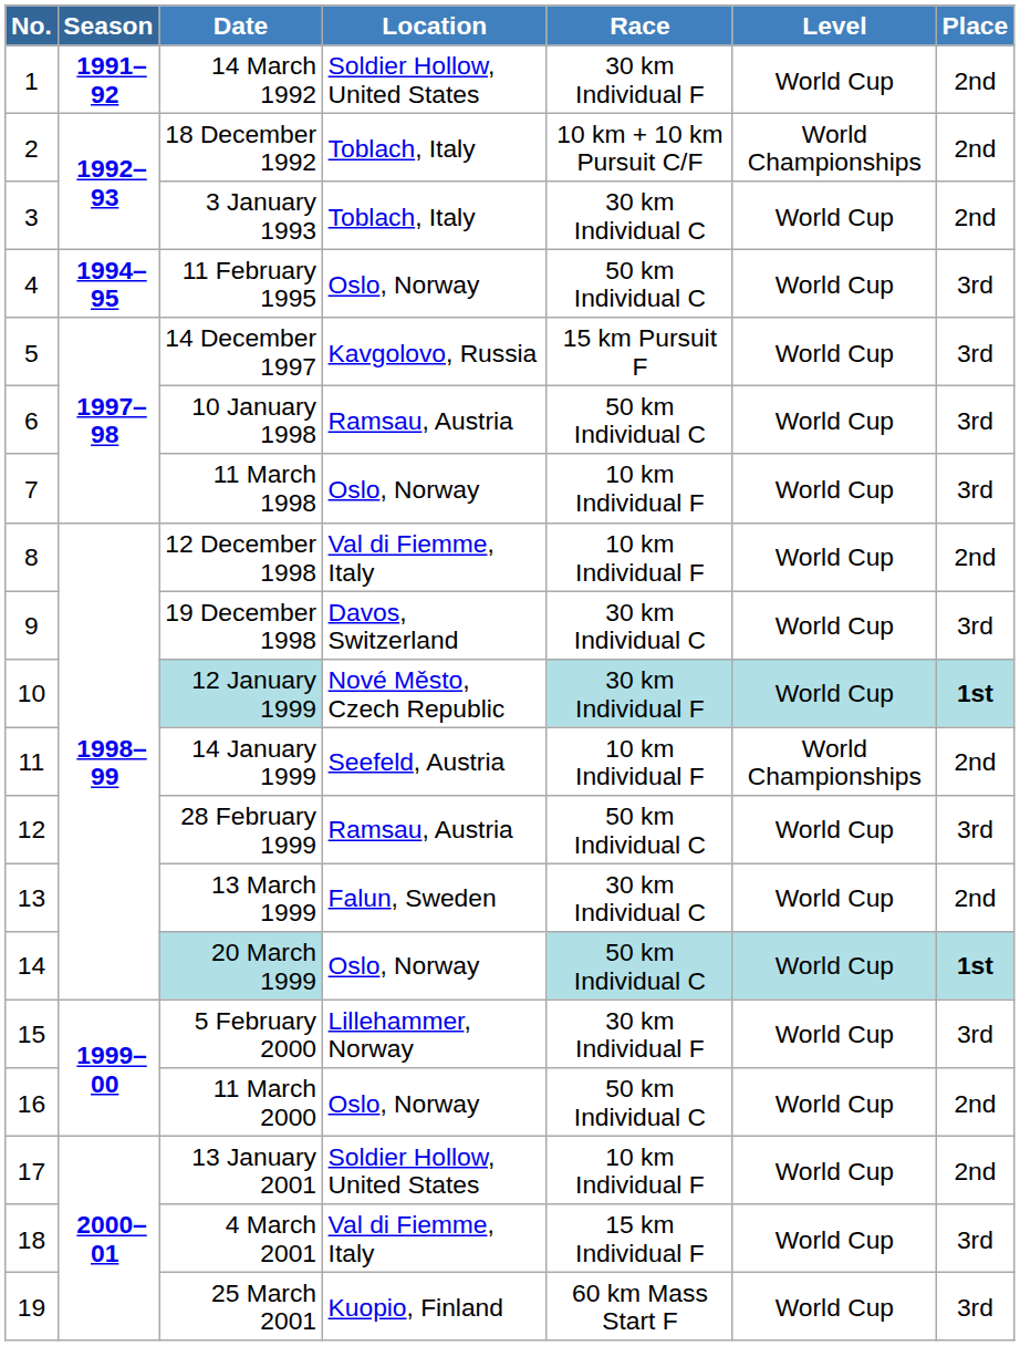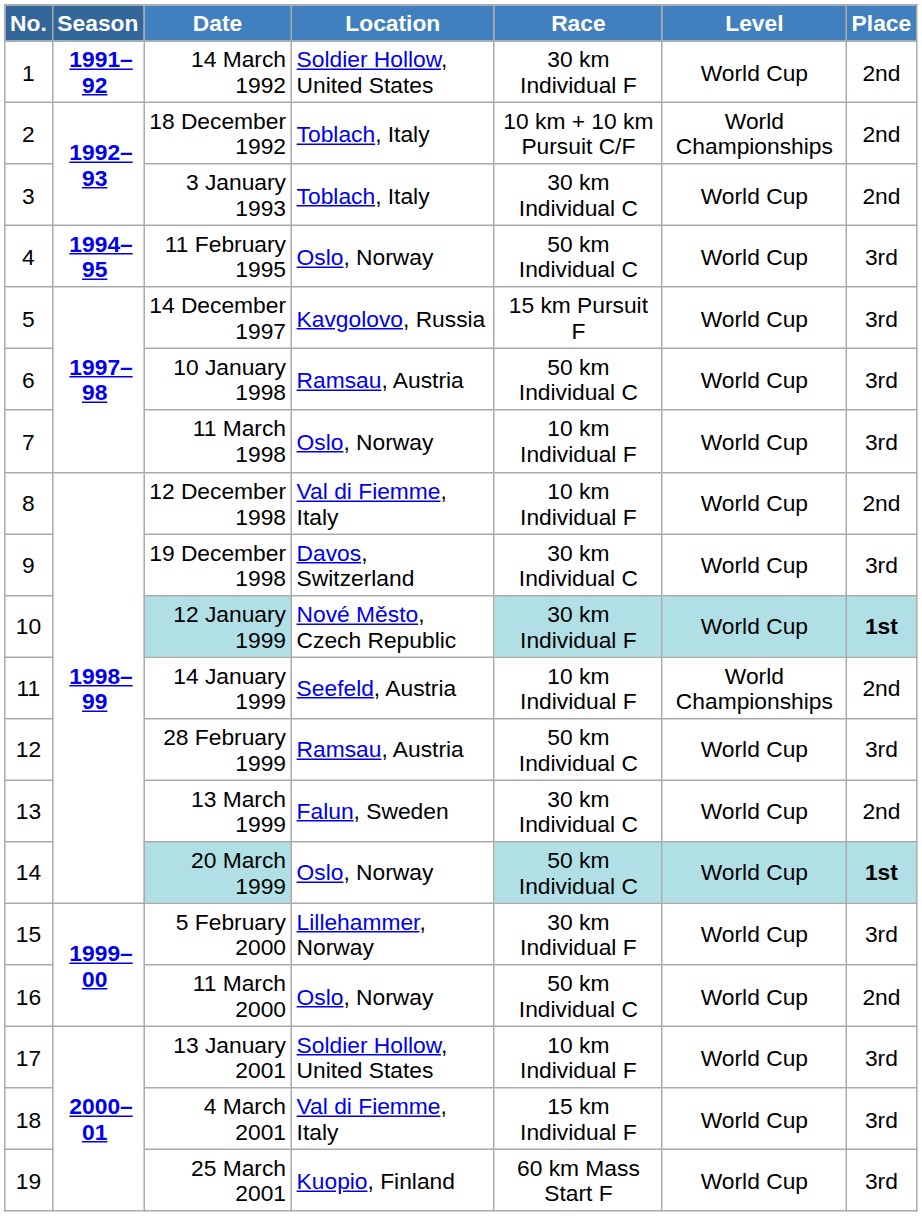13 January 2001 | Place: 2nd -> 3rd
